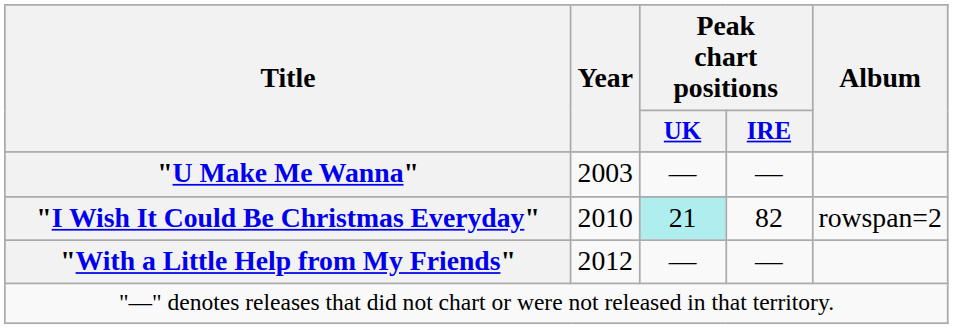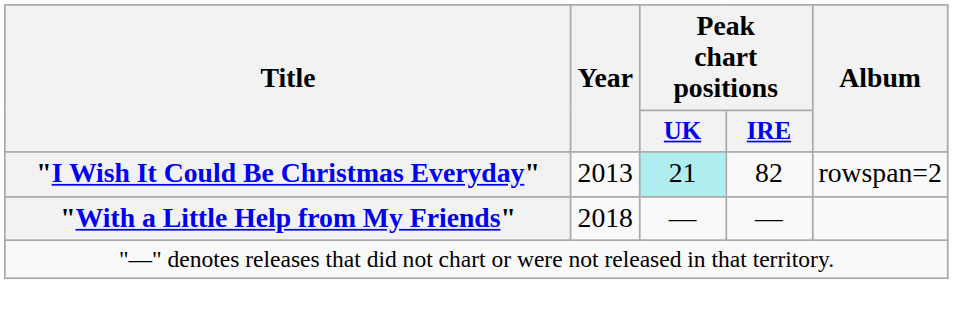- row: "U Make Me Wanna" | 2003 | — | —
"I Wish It Could Be Christmas Everyday" | Year: 2010 -> 2013
"With a Little Help from My Friends" | Year: 2012 -> 2018
